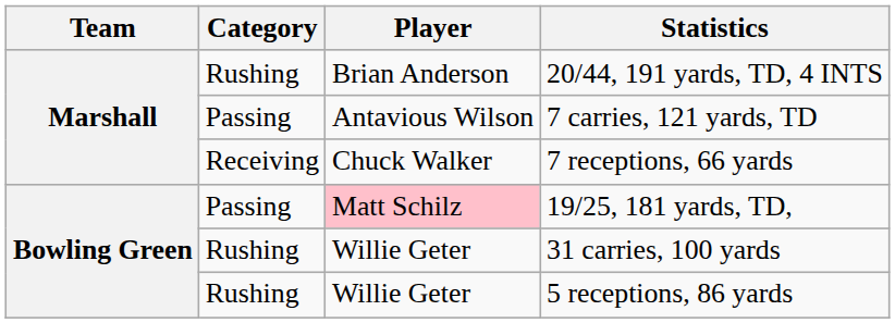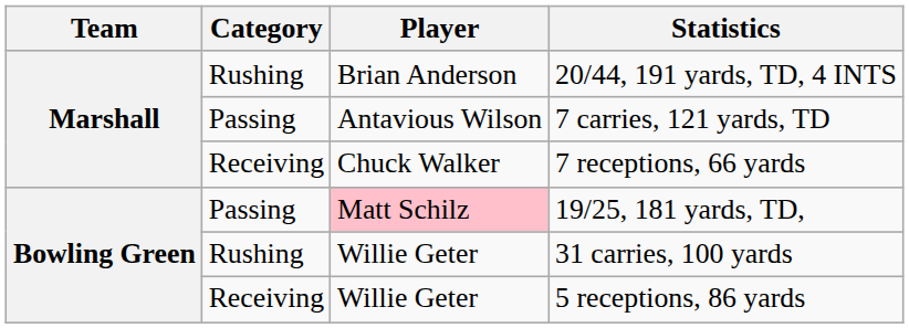5 receptions, 86 yards | Category: Rushing -> Receiving
